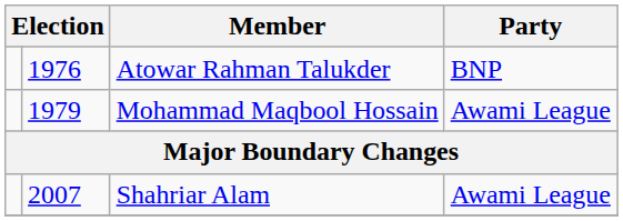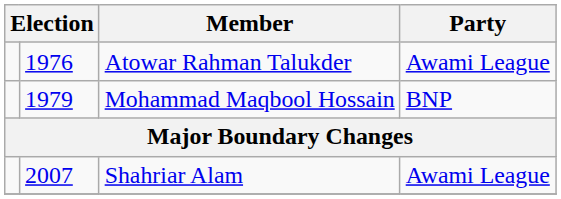Atowar Rahman Talukder | Party: BNP -> Awami League
Mohammad Maqbool Hossain | Party: Awami League -> BNP
